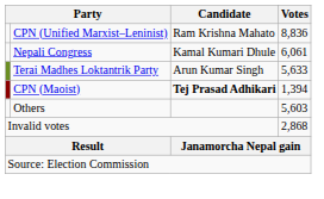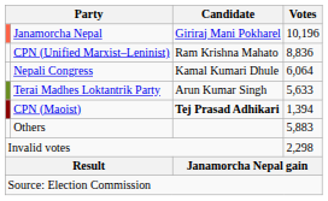+ row: Janamorcha Nepal | Giriraj Mani Pokharel | 10,196
Nepali Congress | Votes: 6,061 -> 6,064
Others | Votes: 5,603 -> 5,883
Invalid votes | Votes: 2,868 -> 2,298
